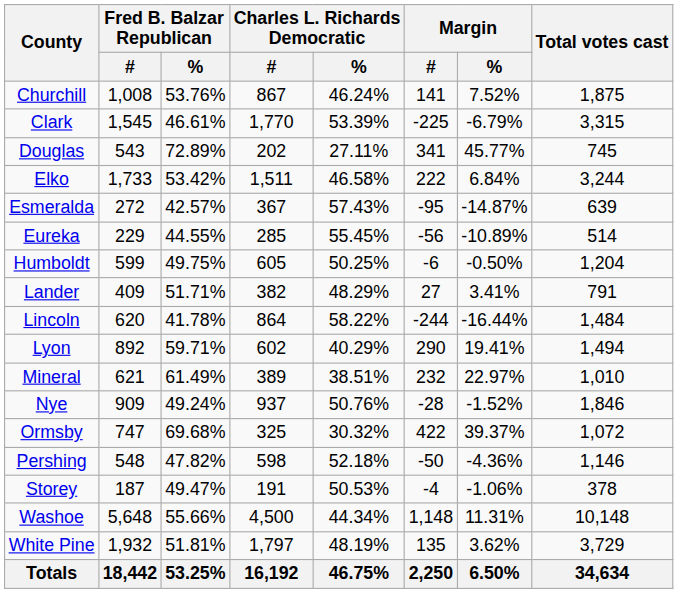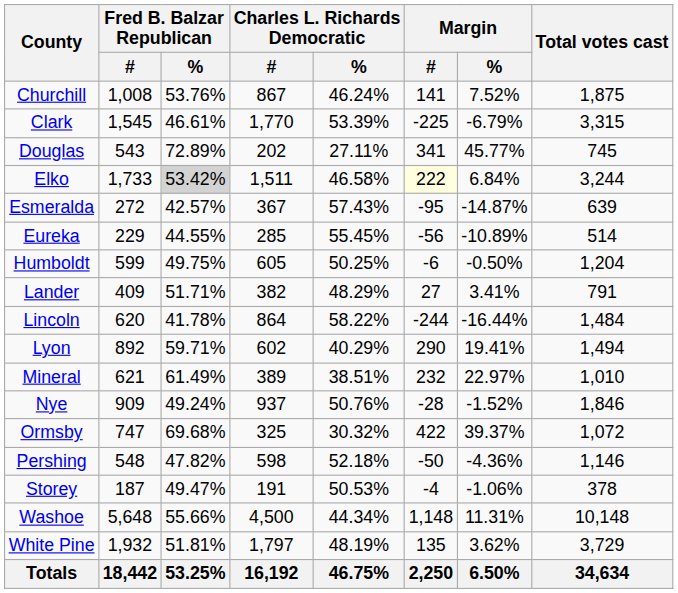Elko | Fred B. Balzar Republican / %: no background -> lightgrey background
Elko | Margin / #: no background -> lightyellow background
